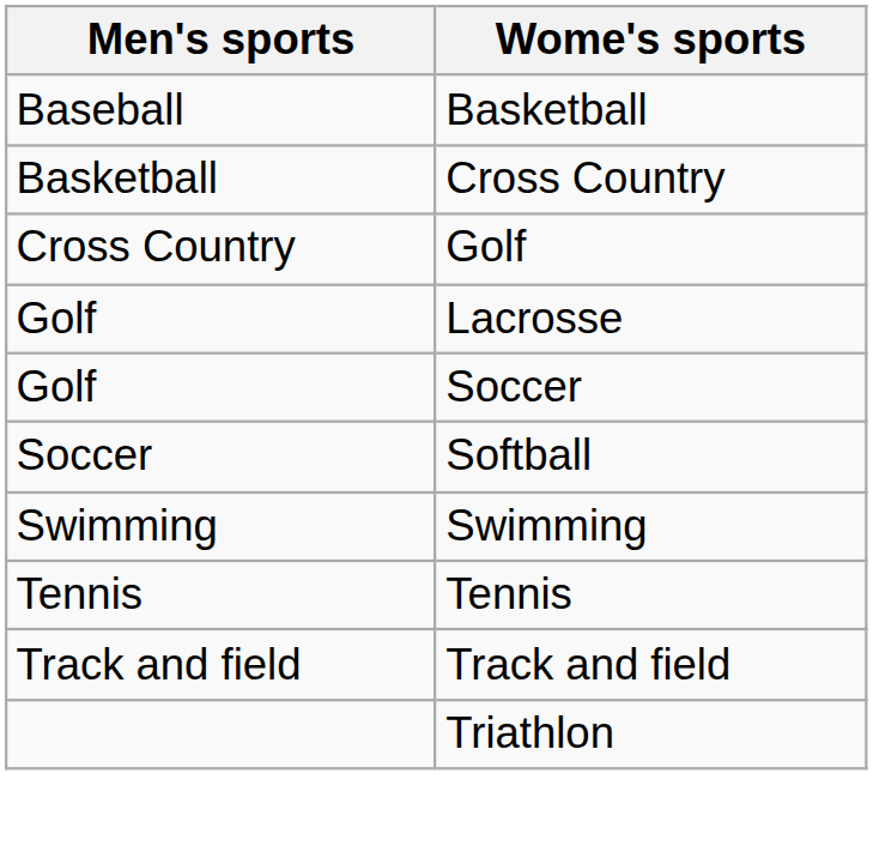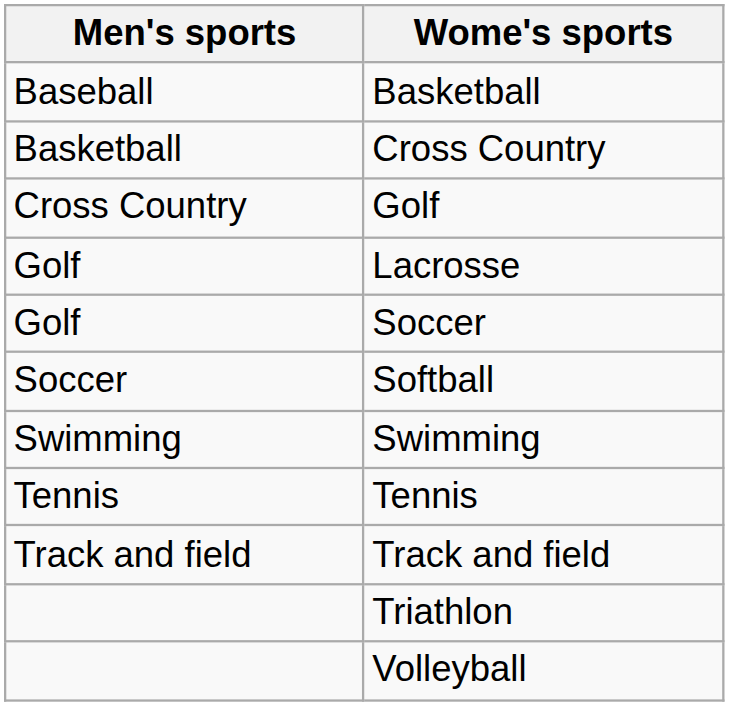+ row: Volleyball
